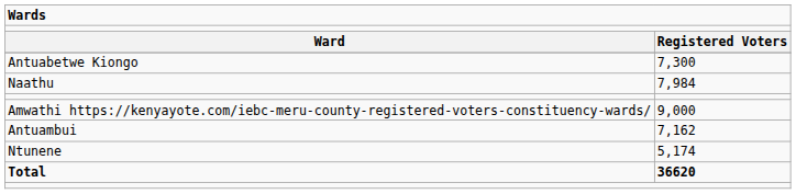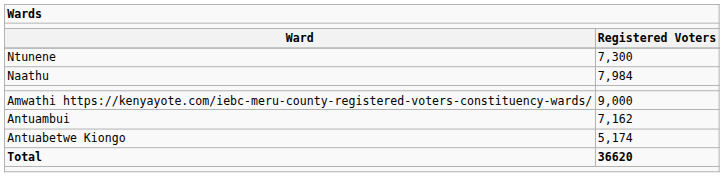row 4 | column 1: Antuabetwe Kiongo -> Ntunene
row 9 | column 1: Ntunene -> Antuabetwe Kiongo
